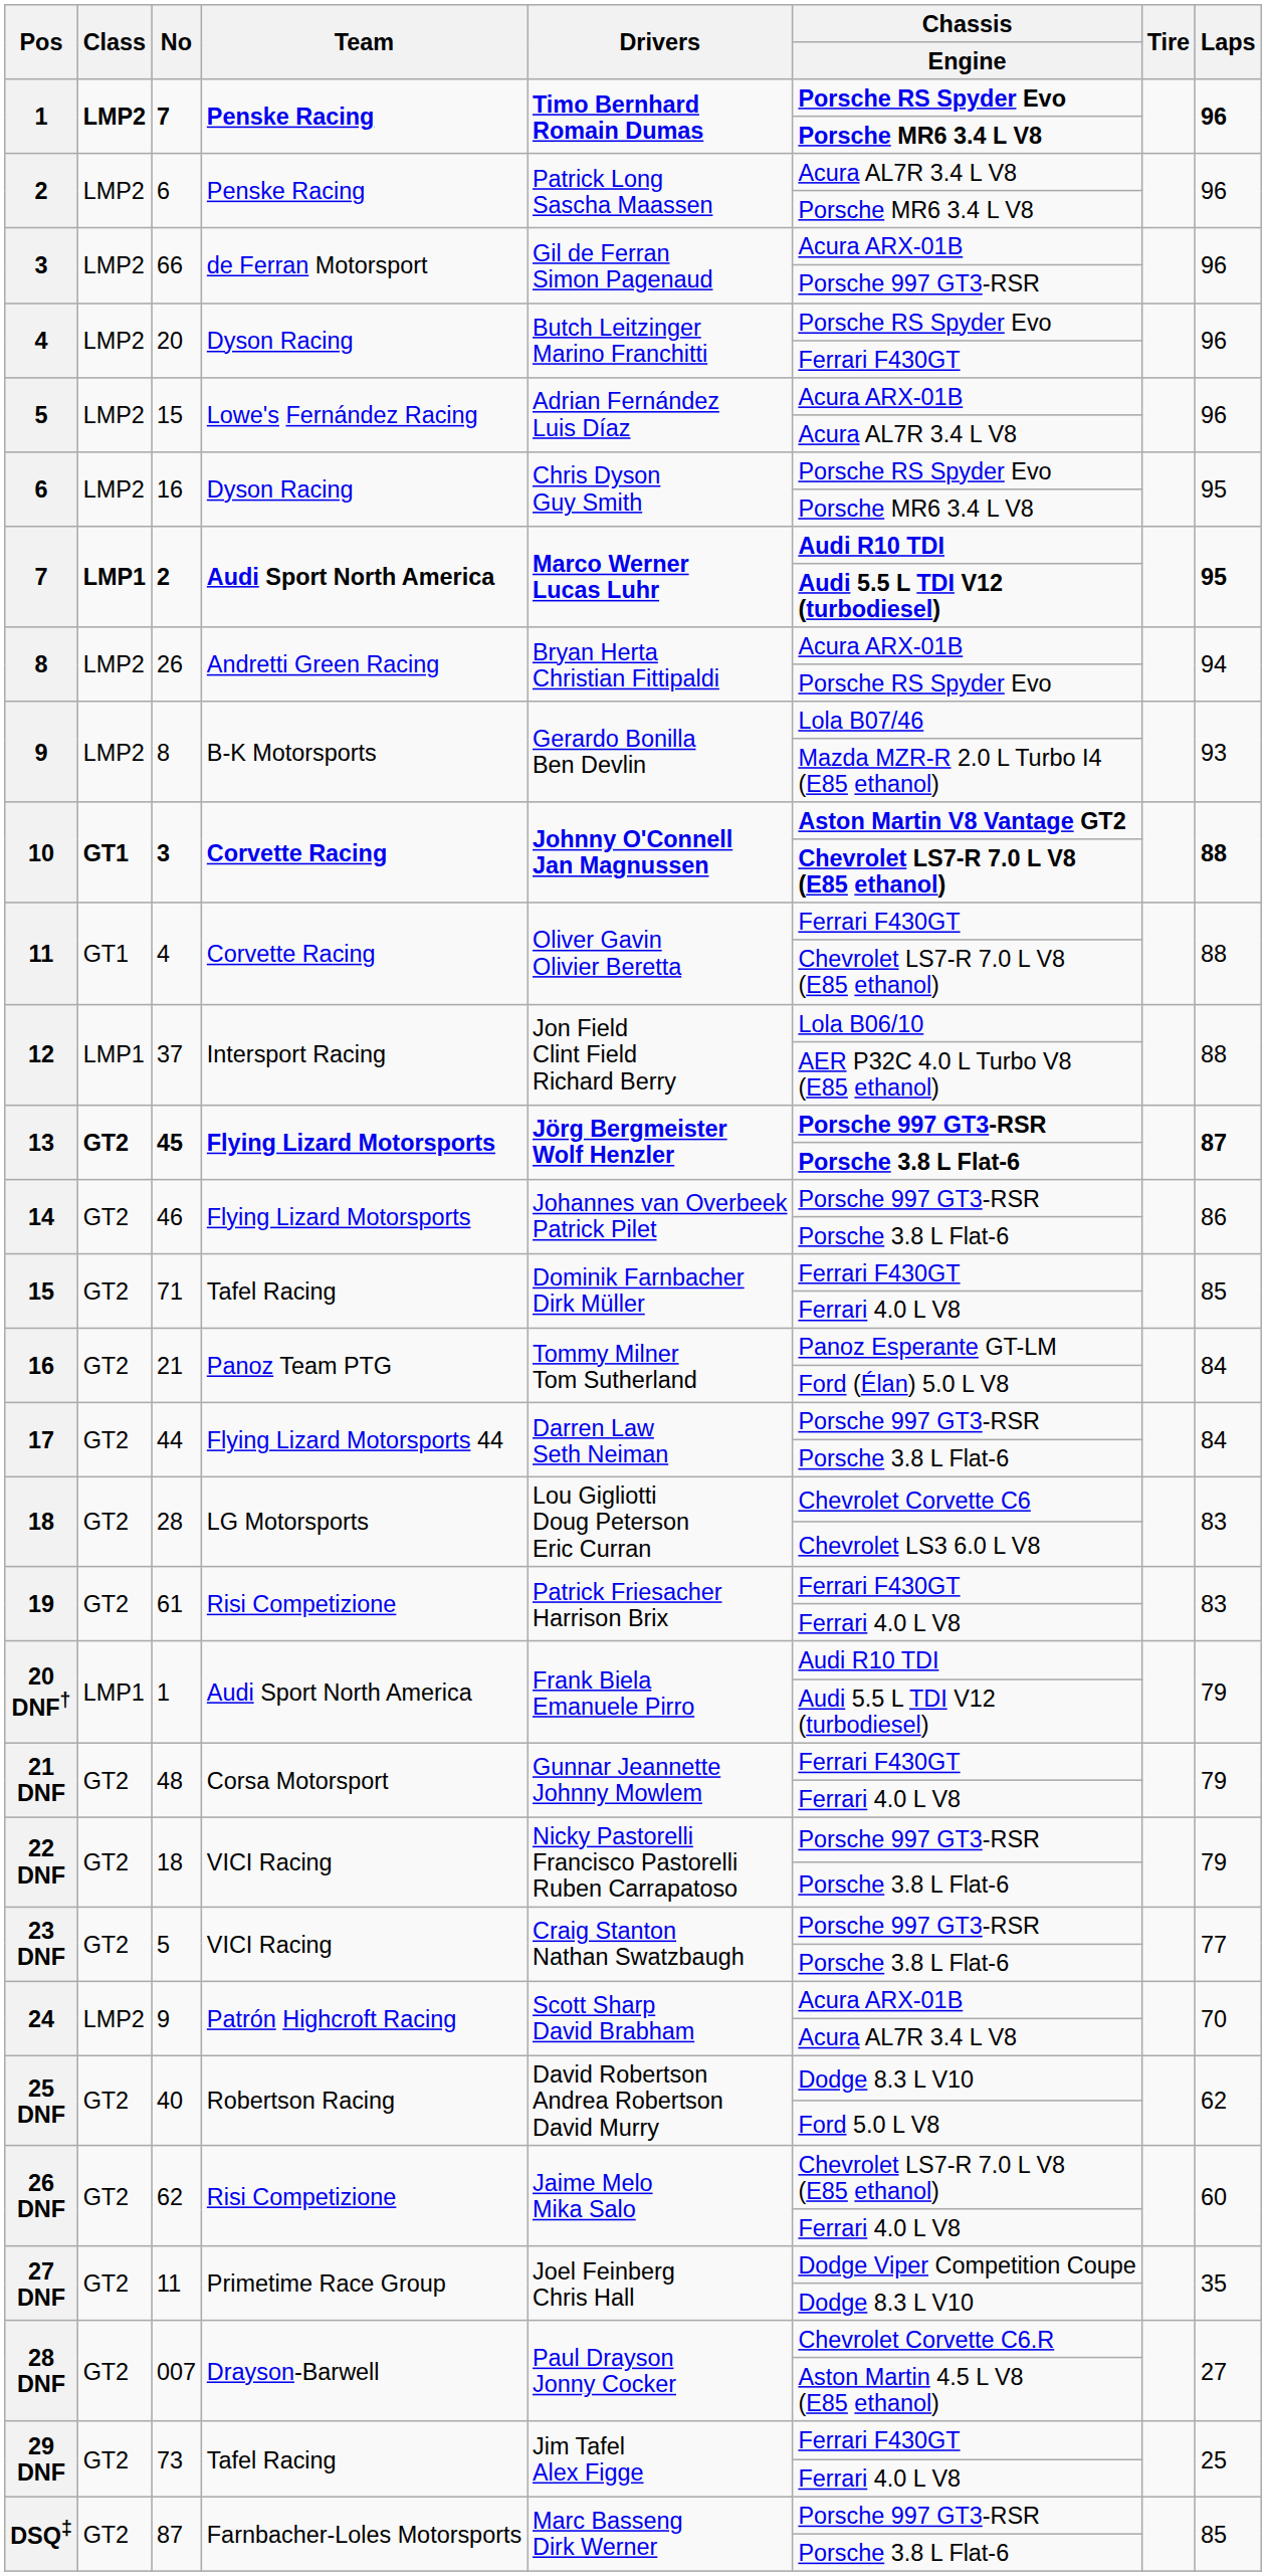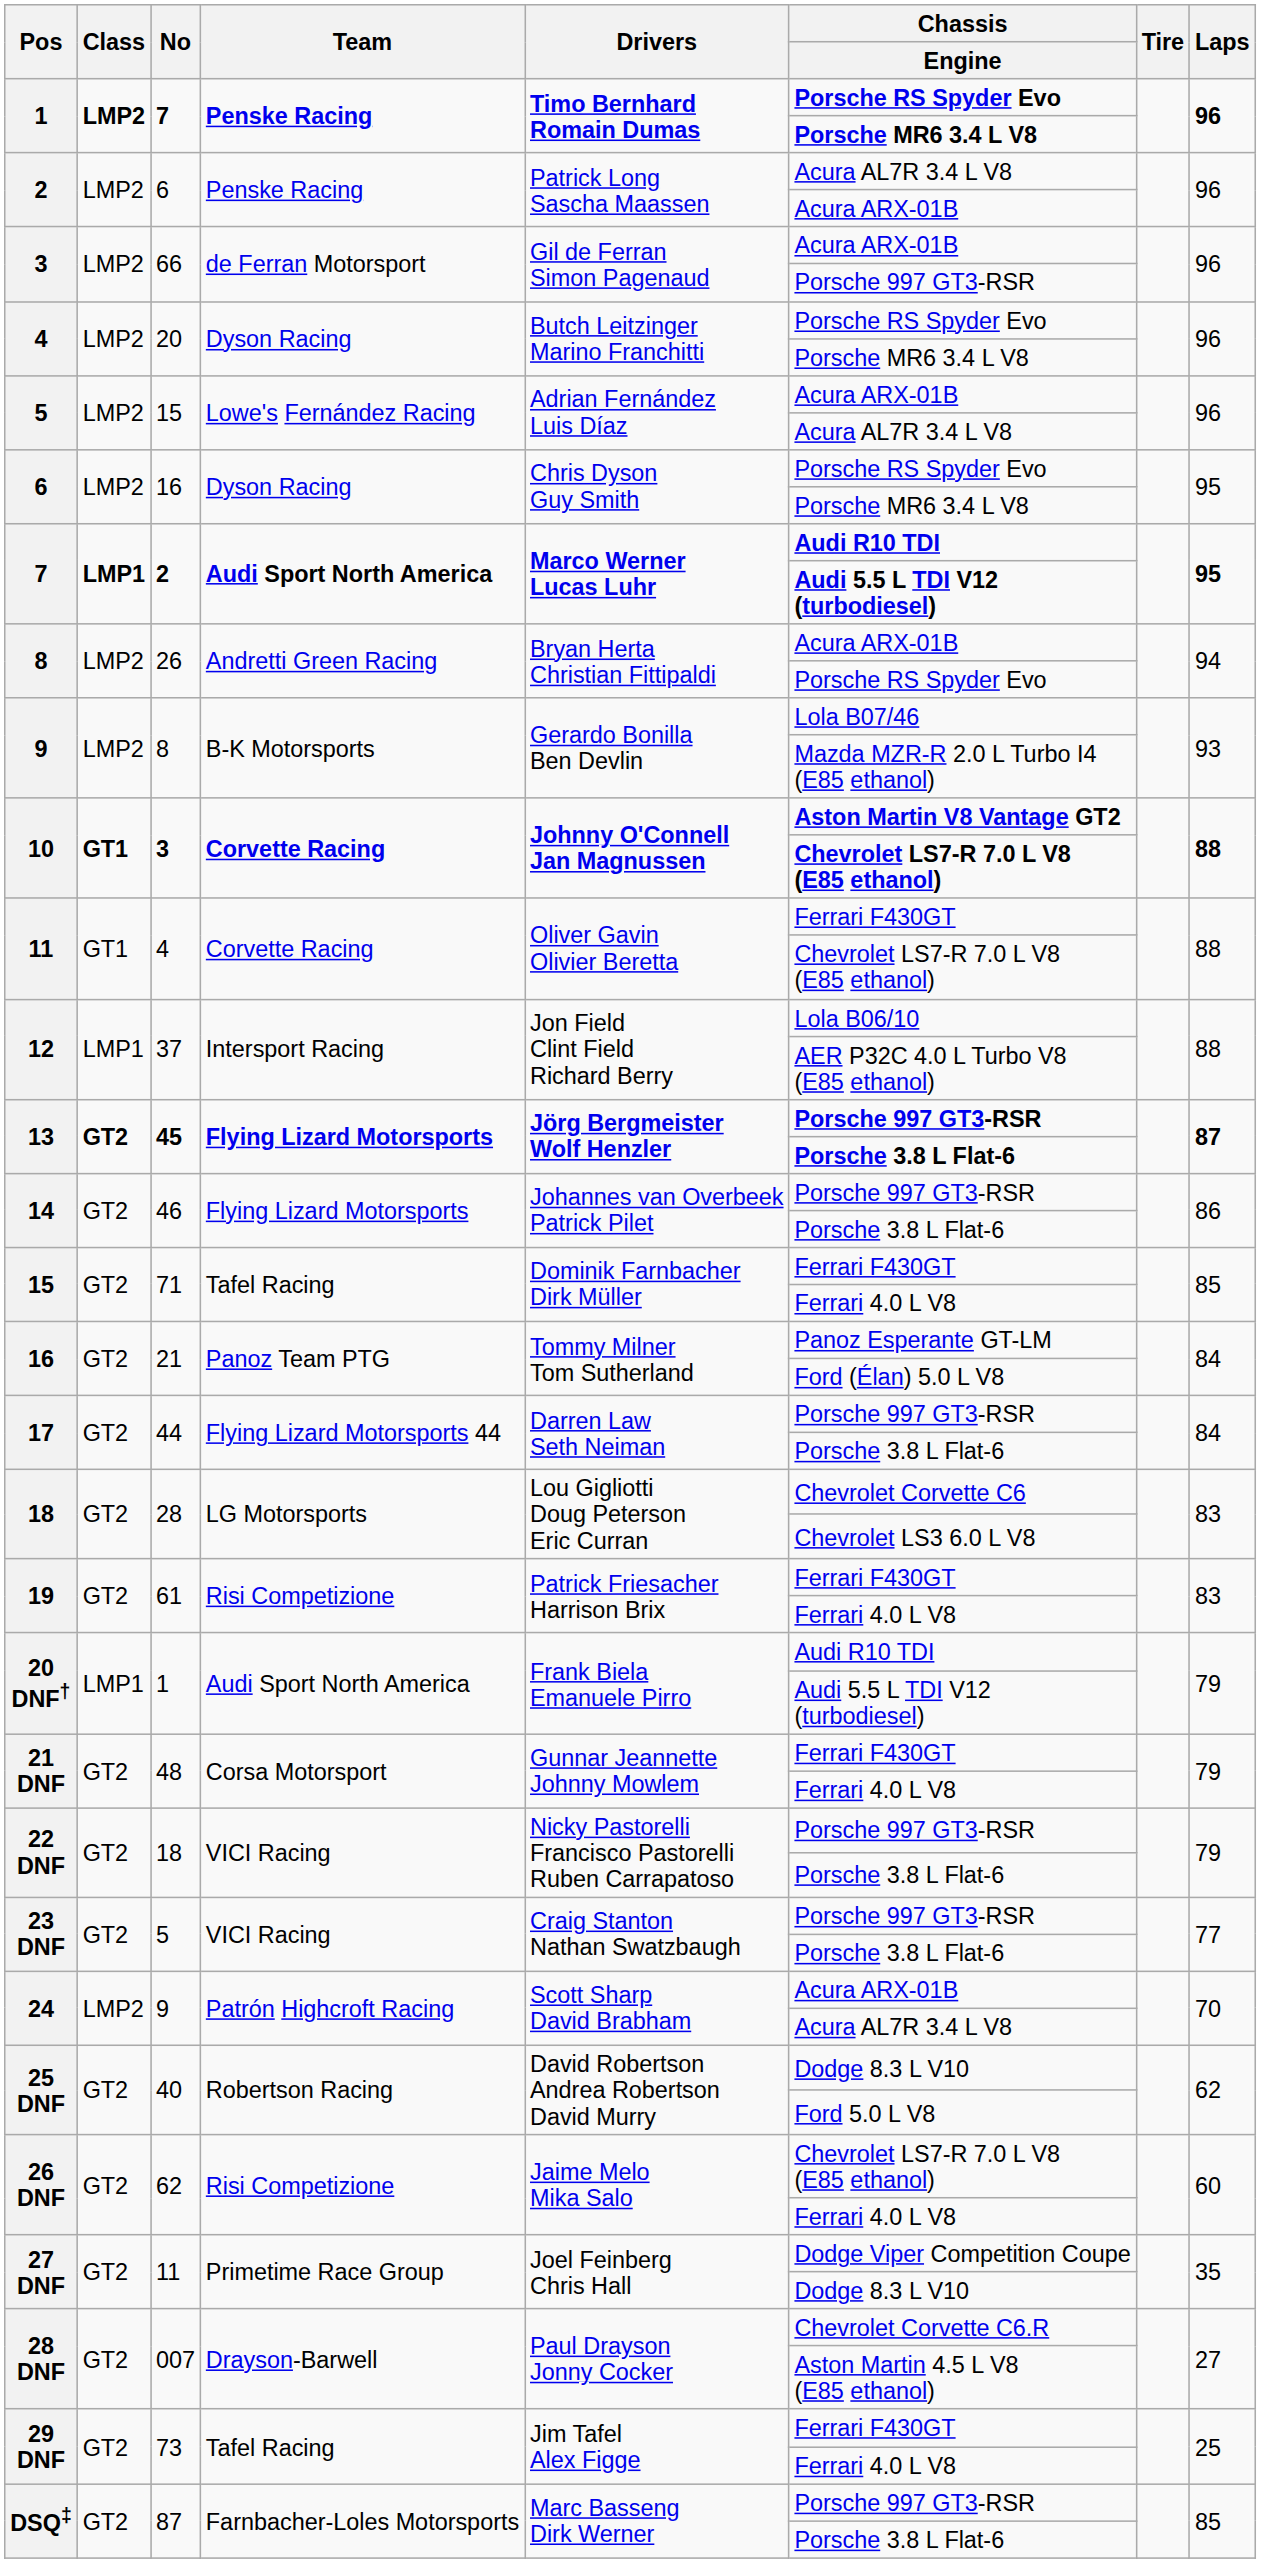row 6 | Chassis / Engine: Porsche MR6 3.4 L V8 -> Acura ARX-01B
row 10 | Chassis / Engine: Ferrari F430GT -> Porsche MR6 3.4 L V8
